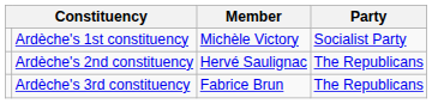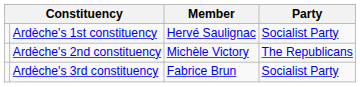Ardèche's 1st constituency | Member: Michèle Victory -> Hervé Saulignac
Ardèche's 2nd constituency | Member: Hervé Saulignac -> Michèle Victory
Ardèche's 3rd constituency | Party: The Republicans -> Socialist Party
